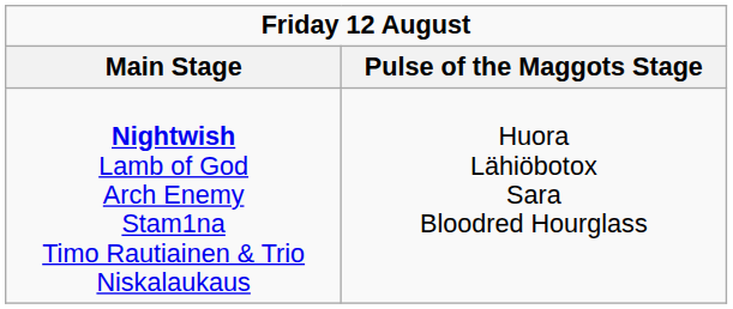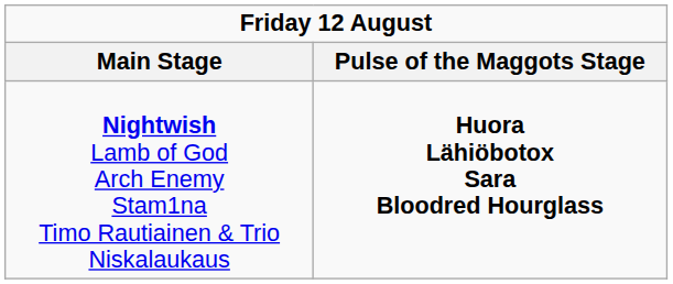row 3 | Pulse of the Maggots Stage: normal -> bold
